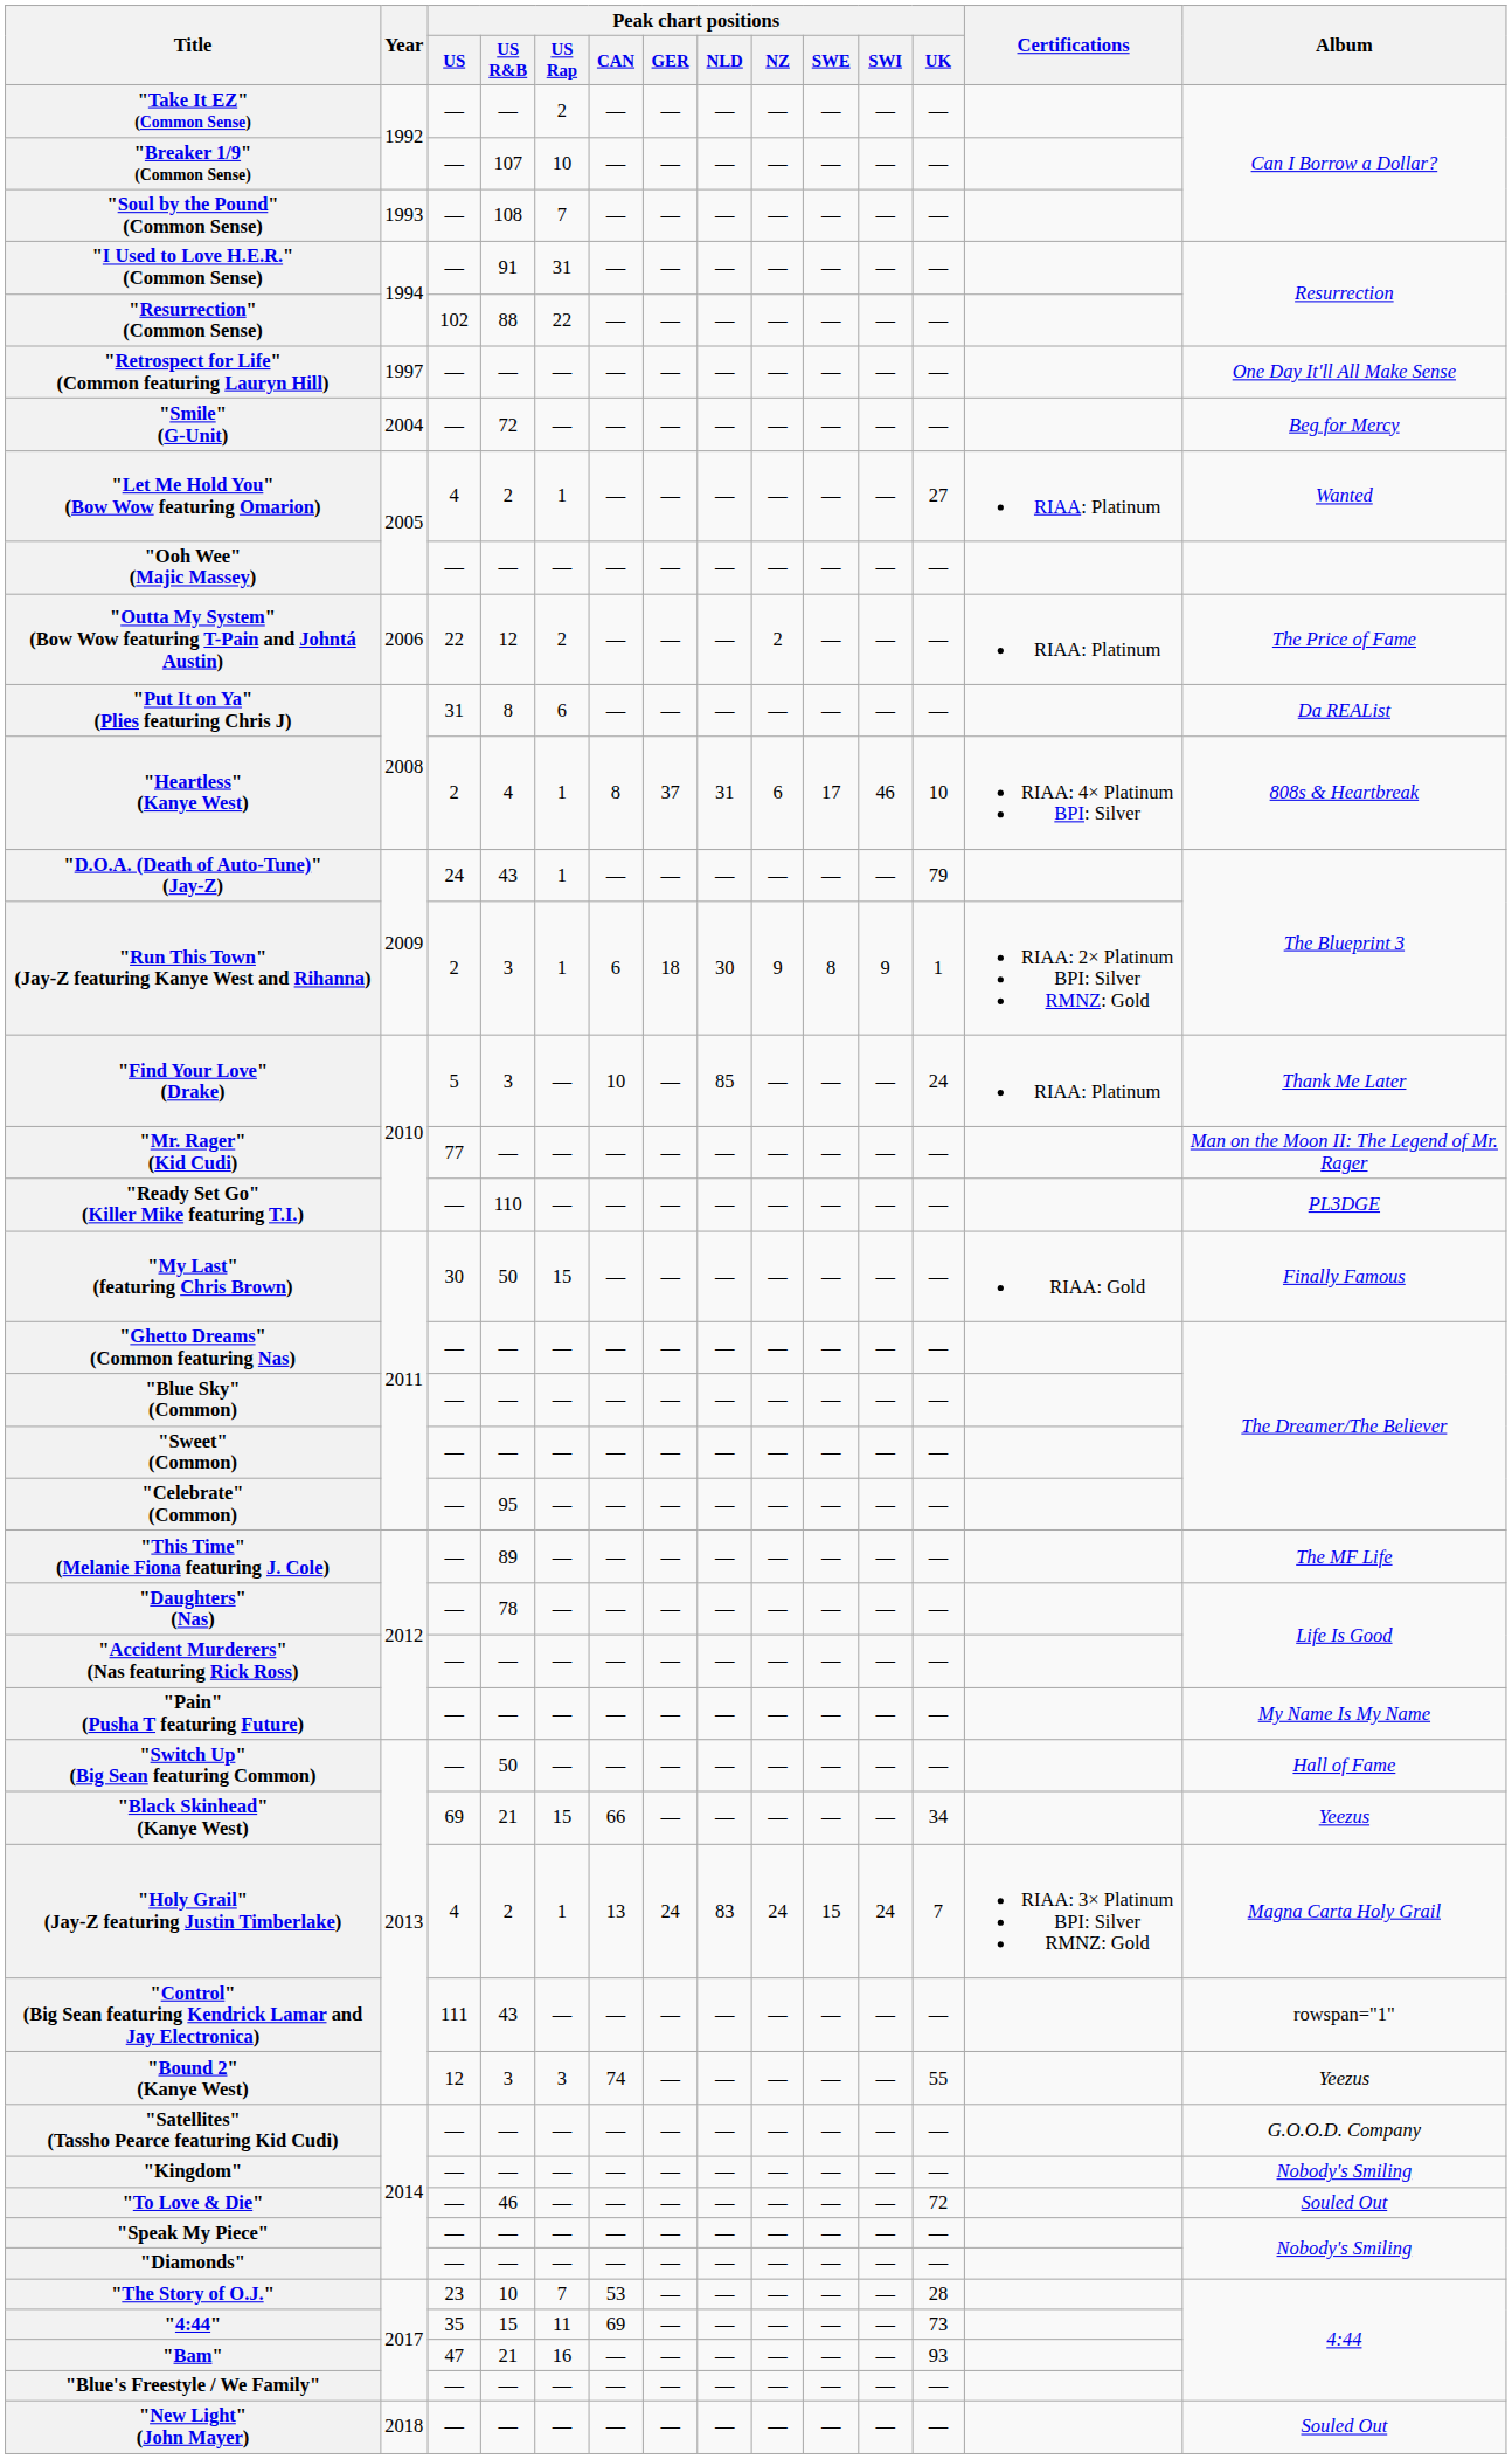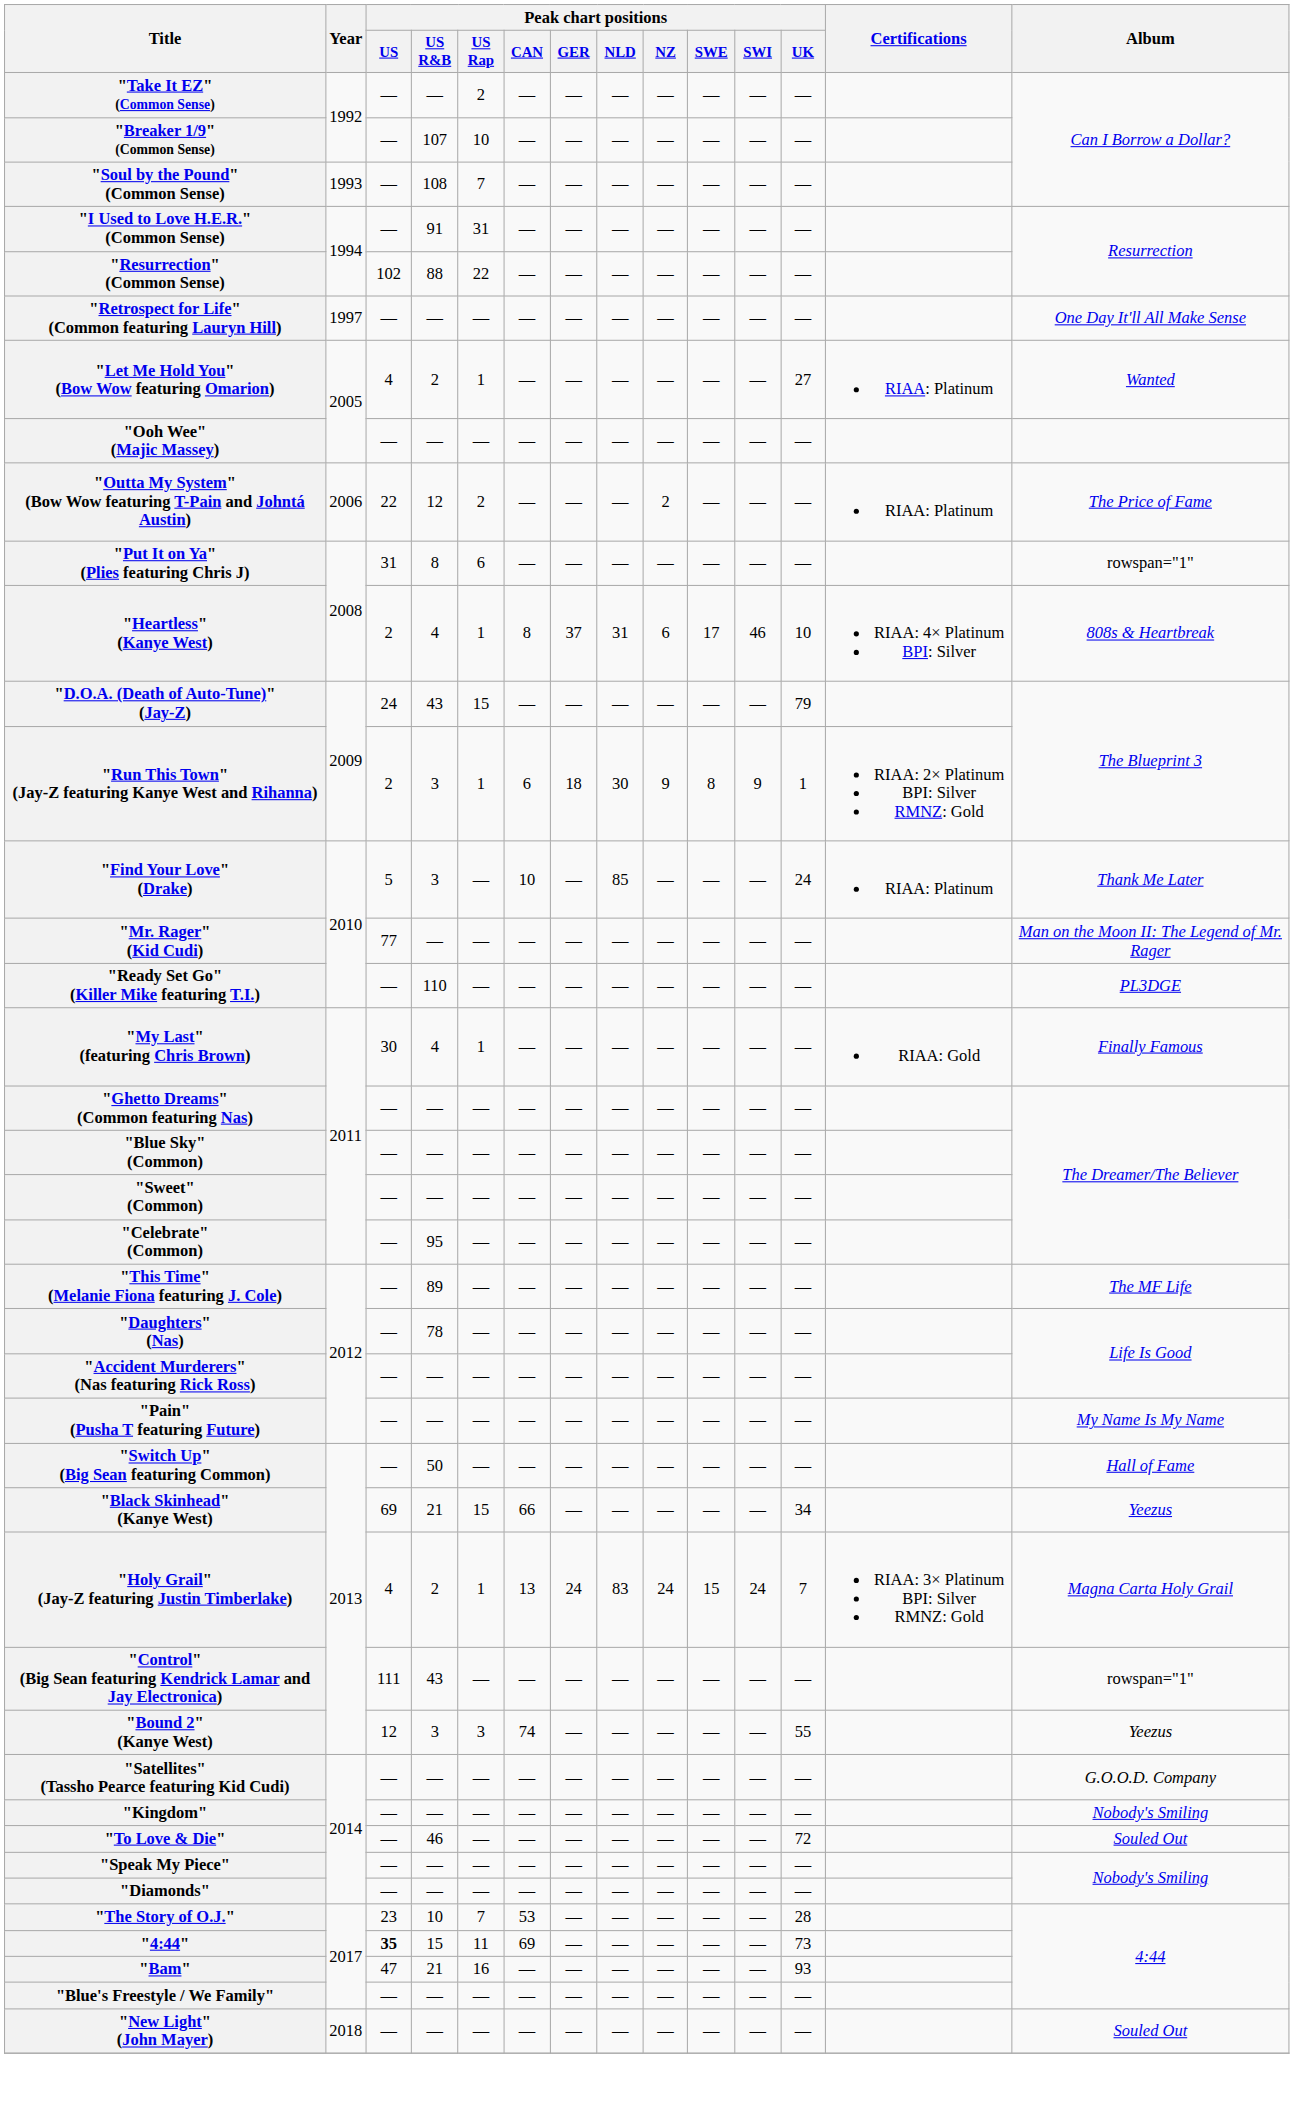- row: "Smile" (G-Unit) | 2004 | — | 72 | — | — | — | — | — | — | — | — | Beg for Mercy
"Put It on Ya" (Plies featuring Chris J) | Album: Da REAList -> rowspan="1"
"D.O.A. (Death of Auto-Tune)" (Jay-Z) | Peak chart positions / US Rap: 1 -> 15
"My Last" (featuring Chris Brown) | Peak chart positions / US R&B: 50 -> 4
"My Last" (featuring Chris Brown) | Peak chart positions / US Rap: 15 -> 1
"4:44" | Peak chart positions / US: normal -> bold
